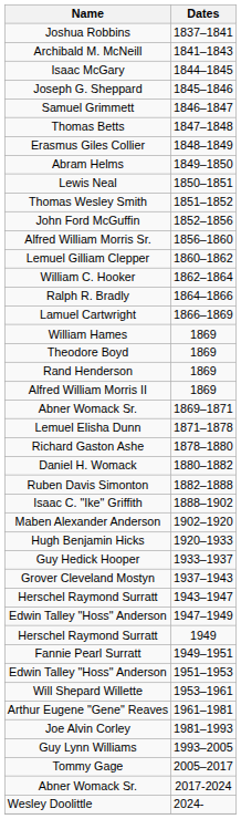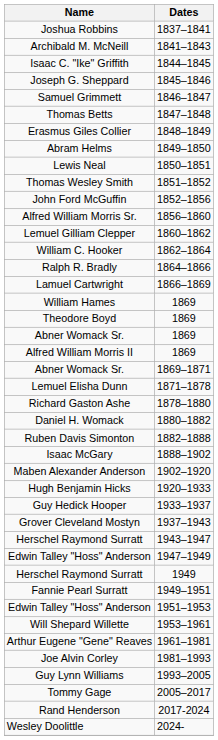row 4 | Name: Isaac McGary -> Isaac C. "Ike" Griffith
row 20 | Name: Rand Henderson -> Abner Womack Sr.
row 27 | Name: Isaac C. "Ike" Griffith -> Isaac McGary
row 42 | Name: Abner Womack Sr. -> Rand Henderson
